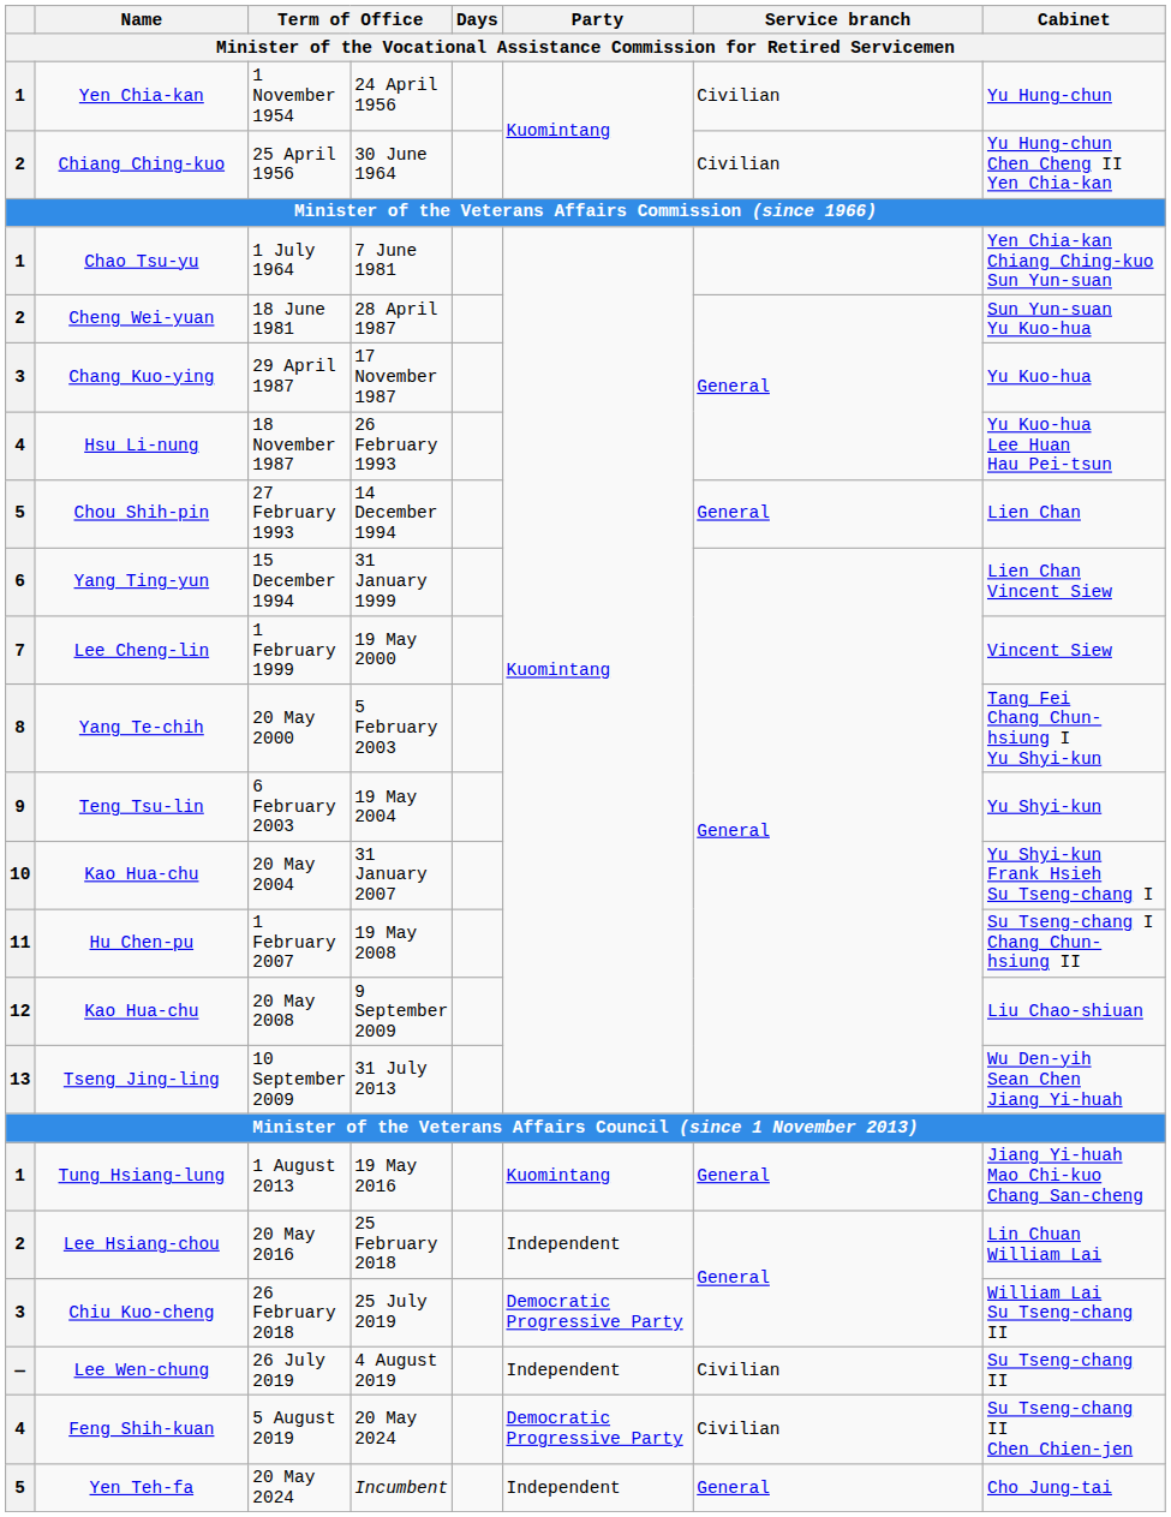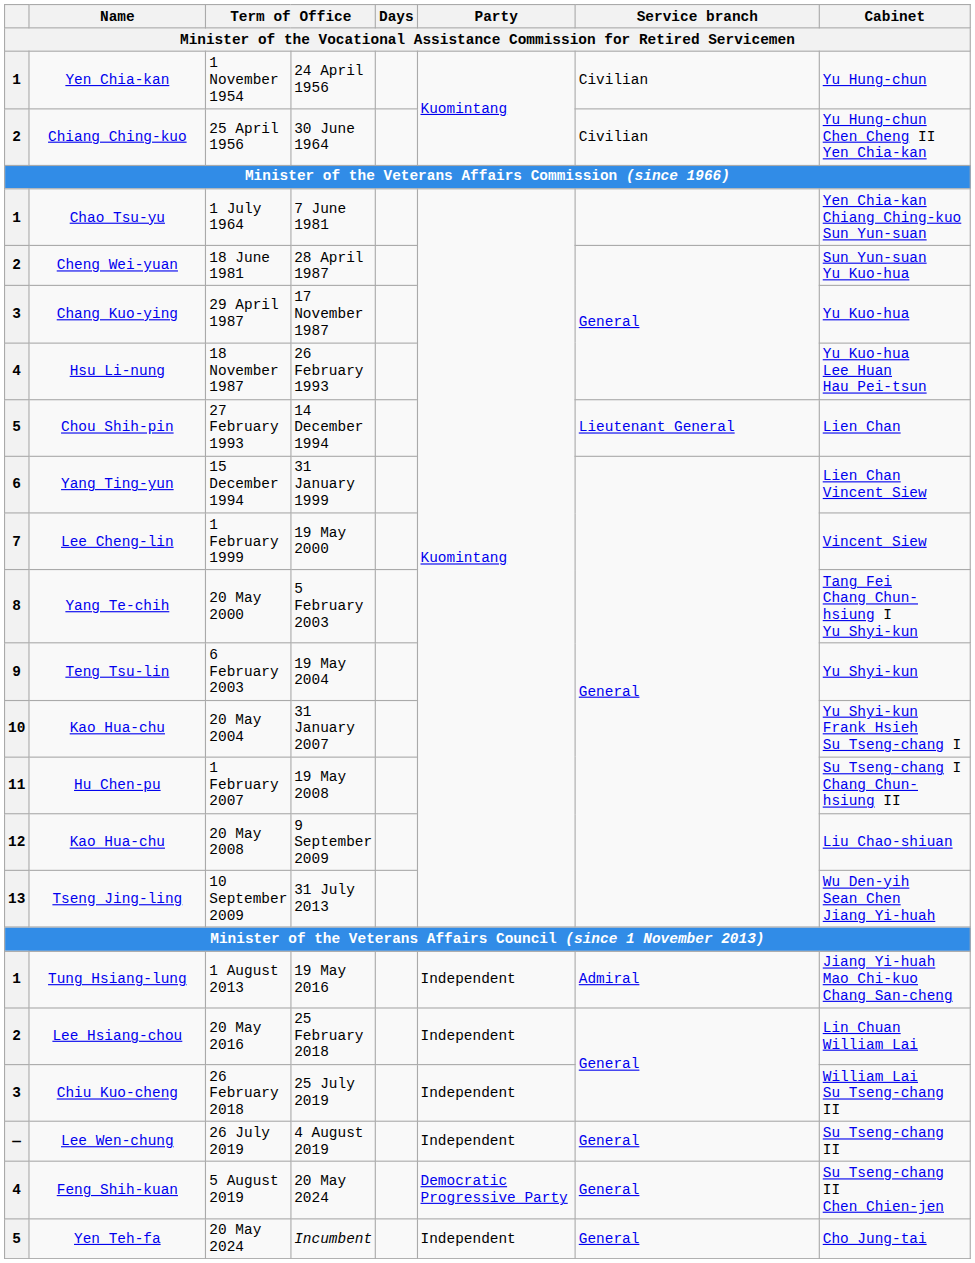27 February 1993 | Service branch: General -> Lieutenant General
1 August 2013 | Party: Kuomintang -> Independent
1 August 2013 | Service branch: General -> Admiral
26 February 2018 | Party: Democratic Progressive Party -> Independent
26 July 2019 | Service branch: Civilian -> General
5 August 2019 | Service branch: Civilian -> General
